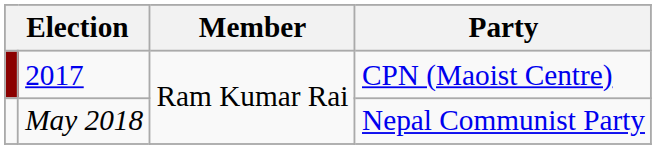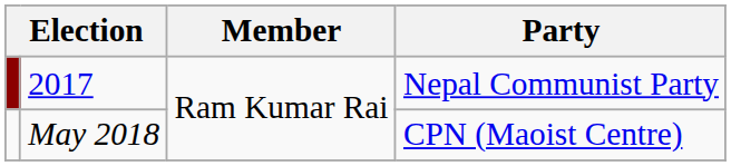2017 | Party: CPN (Maoist Centre) -> Nepal Communist Party
May 2018 | Party: Nepal Communist Party -> CPN (Maoist Centre)
